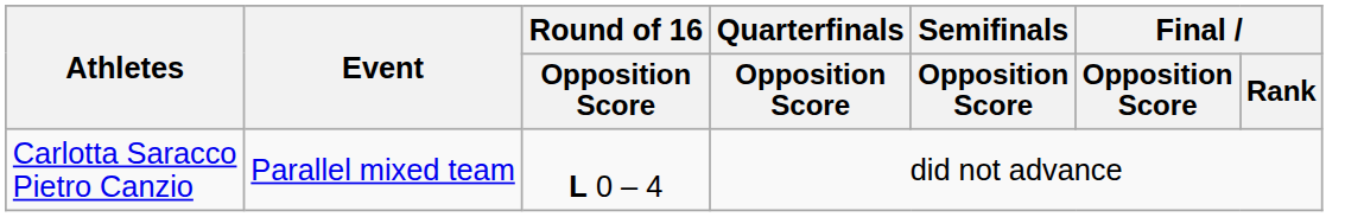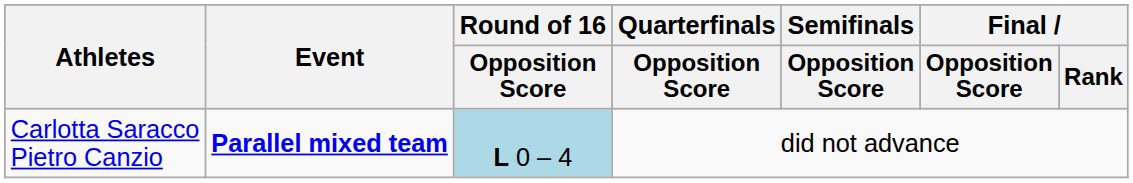Carlotta Saracco Pietro Canzio | Event: normal -> bold
Carlotta Saracco Pietro Canzio | Round of 16 / Opposition Score: no background -> lightblue background
